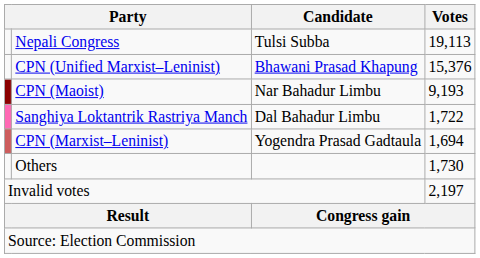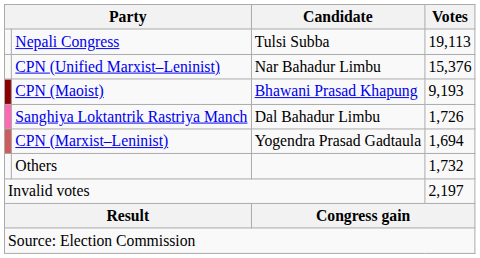CPN (Unified Marxist–Leninist) | Candidate: Bhawani Prasad Khapung -> Nar Bahadur Limbu
CPN (Maoist) | Candidate: Nar Bahadur Limbu -> Bhawani Prasad Khapung
Sanghiya Loktantrik Rastriya Manch | Votes: 1,722 -> 1,726
Others | Votes: 1,730 -> 1,732
